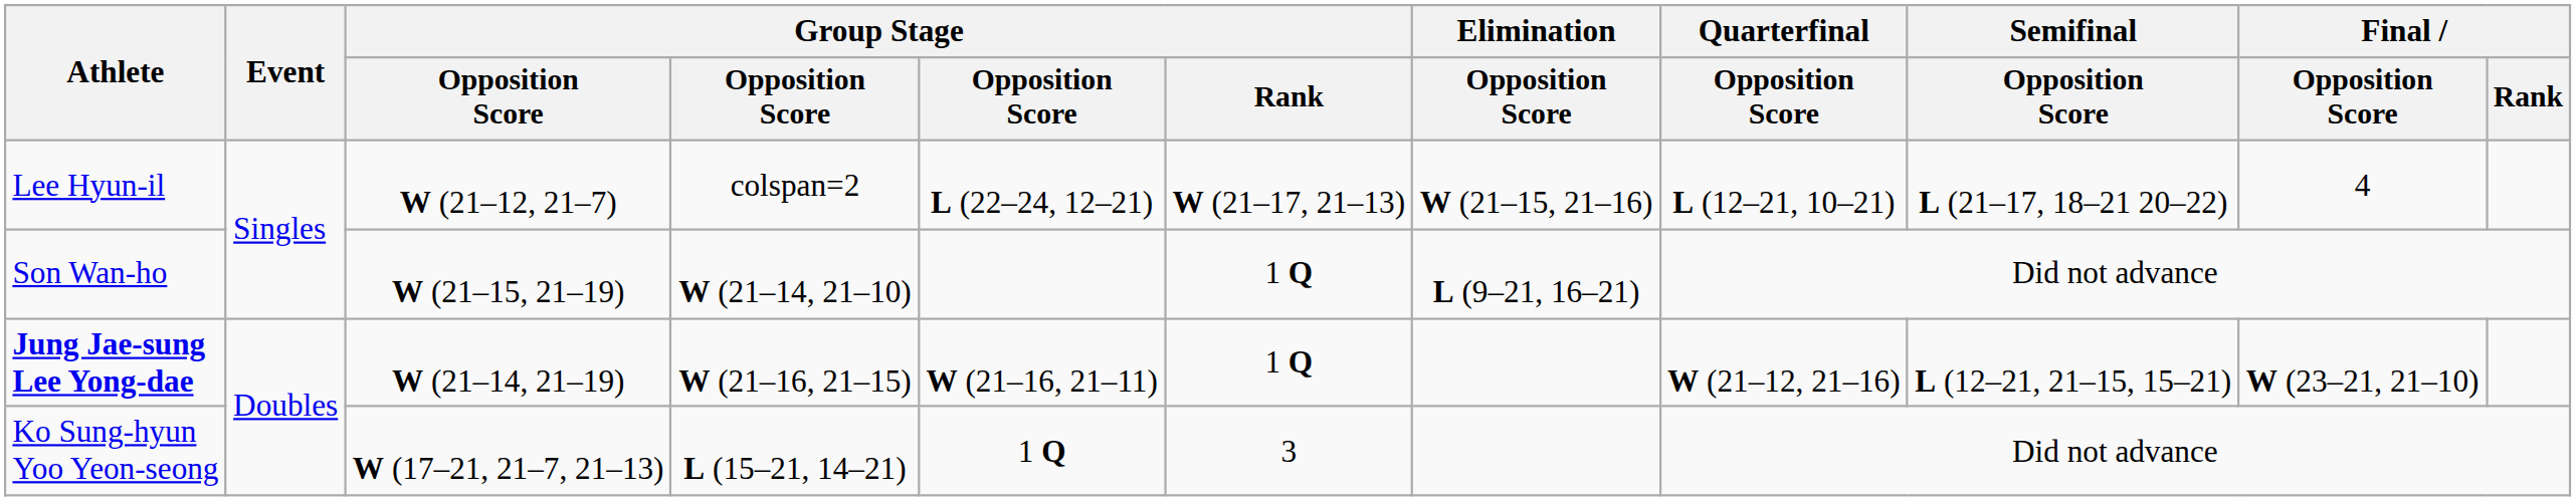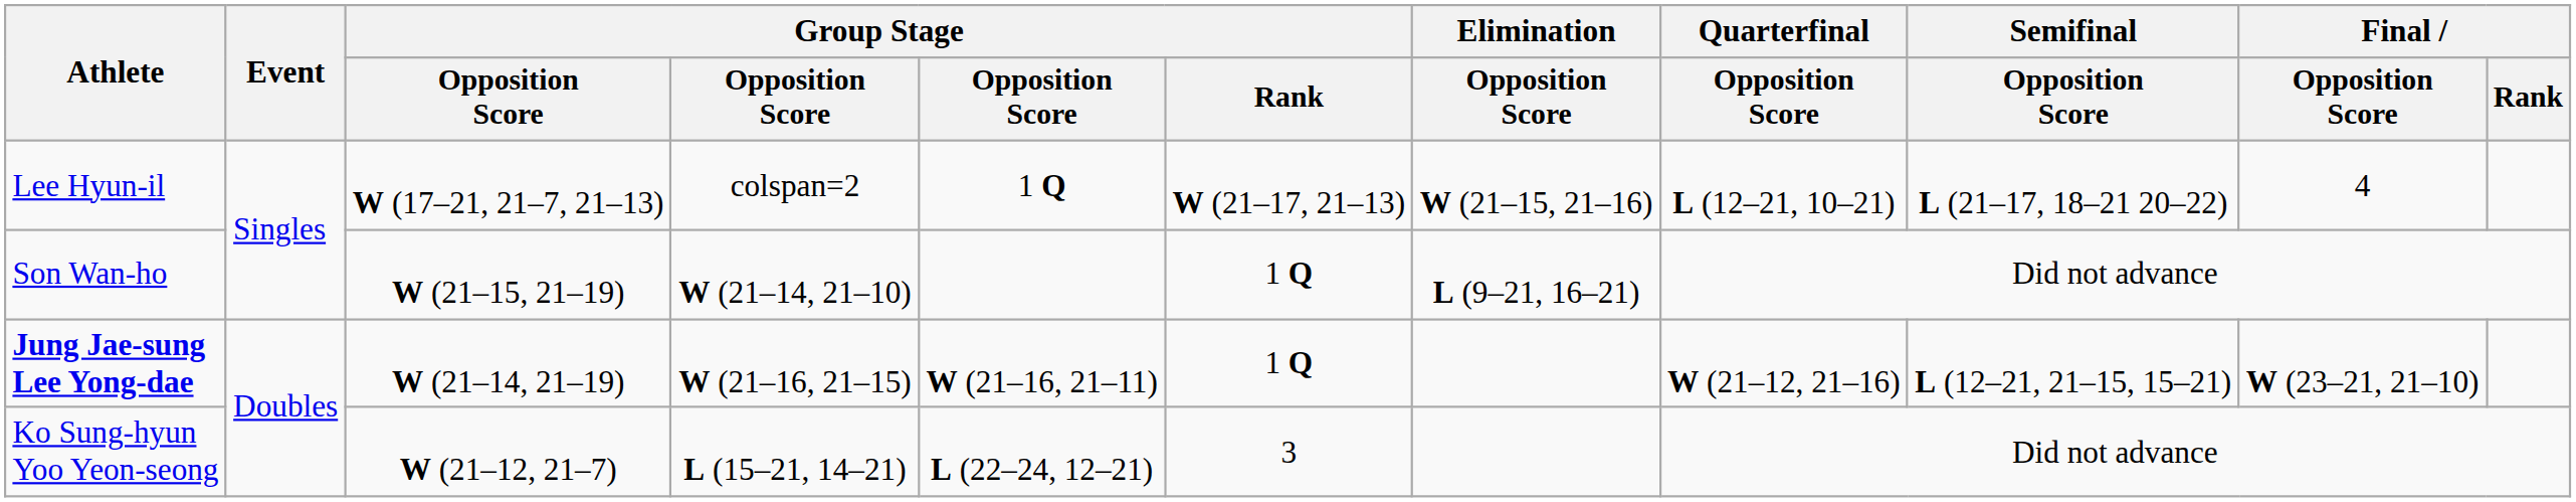Lee Hyun-il | column 3: W (21–12, 21–7) -> W (17–21, 21–7, 21–13)
Lee Hyun-il | column 5: L (22–24, 12–21) -> 1 Q
Ko Sung-hyun Yoo Yeon-seong | column 3: W (17–21, 21–7, 21–13) -> W (21–12, 21–7)
Ko Sung-hyun Yoo Yeon-seong | column 5: 1 Q -> L (22–24, 12–21)
